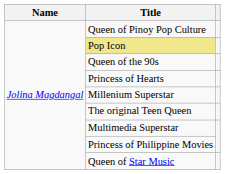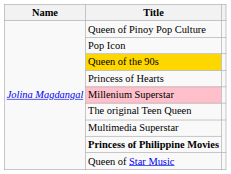Pop Icon | Title: khaki background -> no background
Queen of the 90s | Title: no background -> gold background
Millenium Superstar | Title: no background -> pink background
Princess of Philippine Movies | Title: normal -> bold
